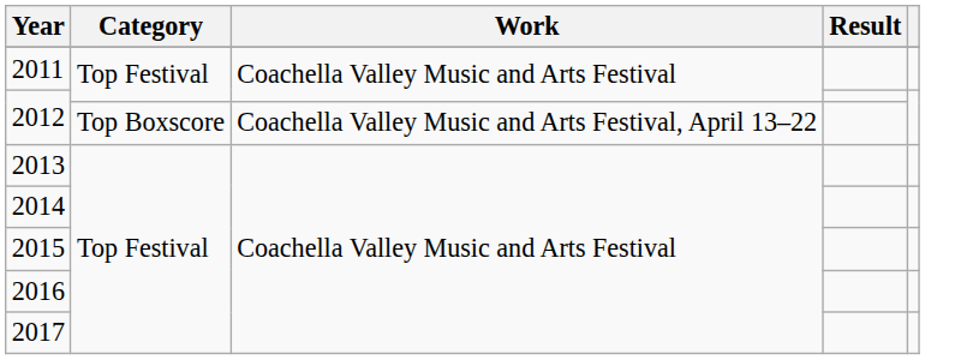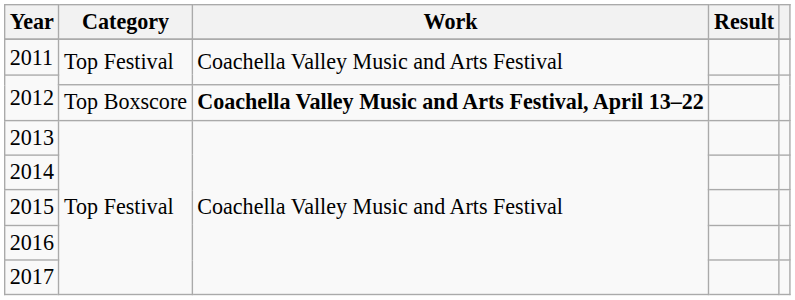2012 / Top Boxscore | Work: normal -> bold
